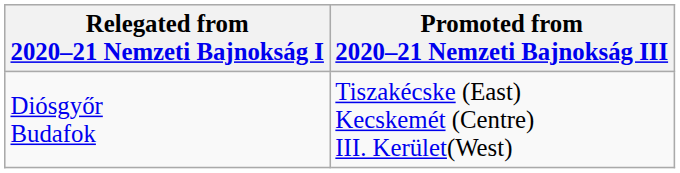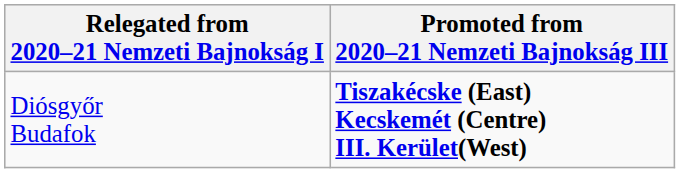Diósgyőr Budafok | Promoted from 2020–21 Nemzeti Bajnokság III: normal -> bold
